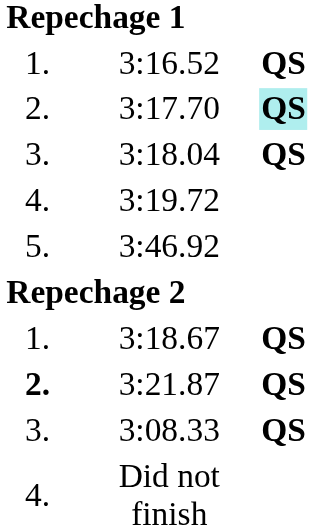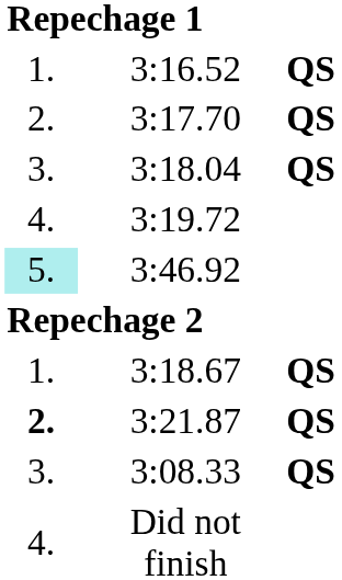3:17.70 | column 3: paleturquoise background -> no background
3:46.92 | column 1: no background -> paleturquoise background
